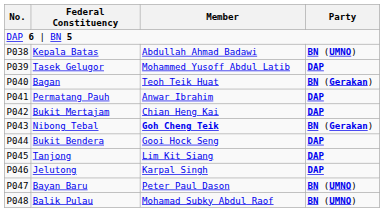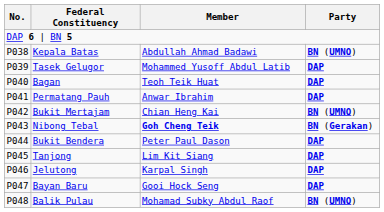Bagan | Party: BN (Gerakan) -> DAP
Bukit Mertajam | Party: DAP -> BN (UMNO)
Bukit Bendera | Member: Gooi Hock Seng -> Peter Paul Dason
Bayan Baru | Member: Peter Paul Dason -> Gooi Hock Seng
Bayan Baru | Party: BN (UMNO) -> DAP
